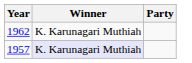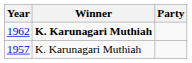1962 | Winner: normal -> bold
1957 | Winner: lavender background -> no background
